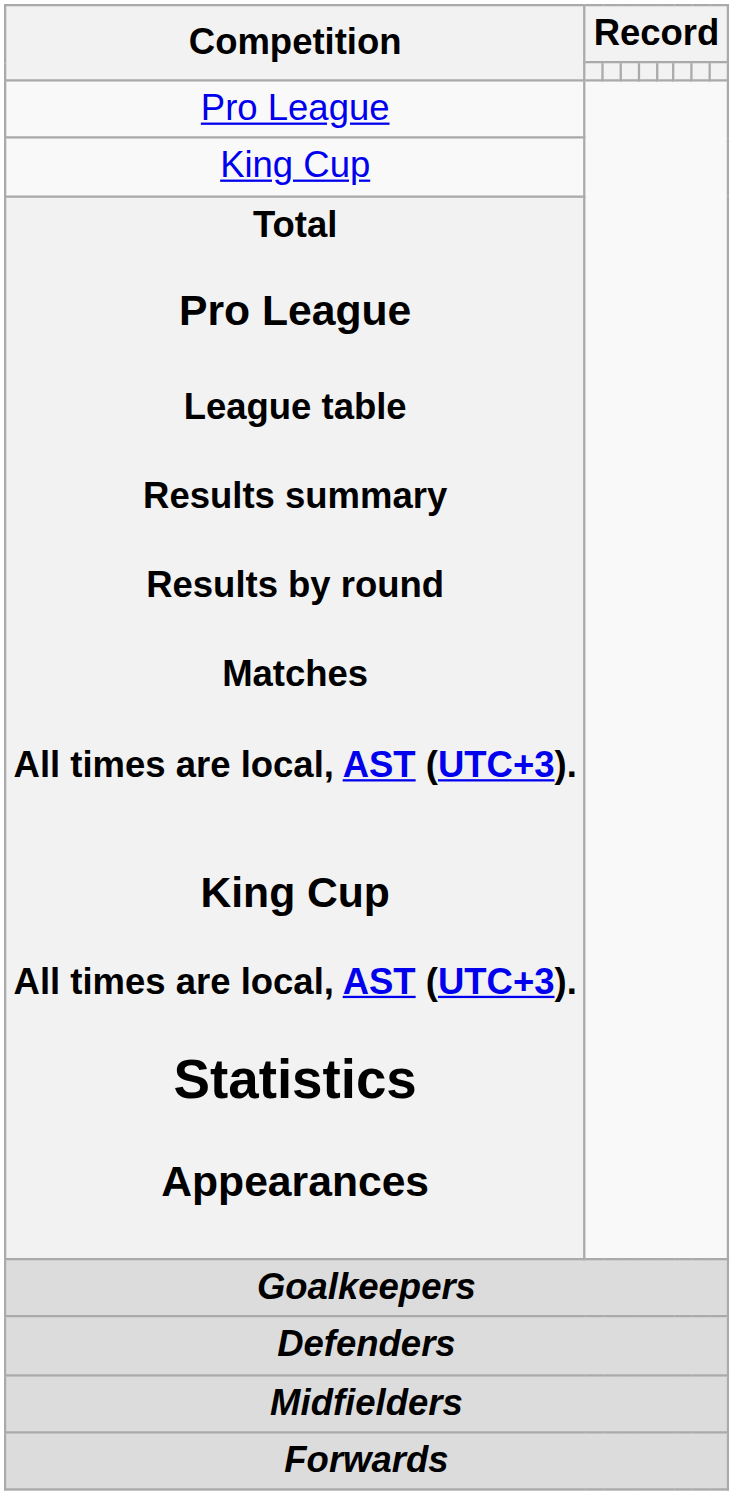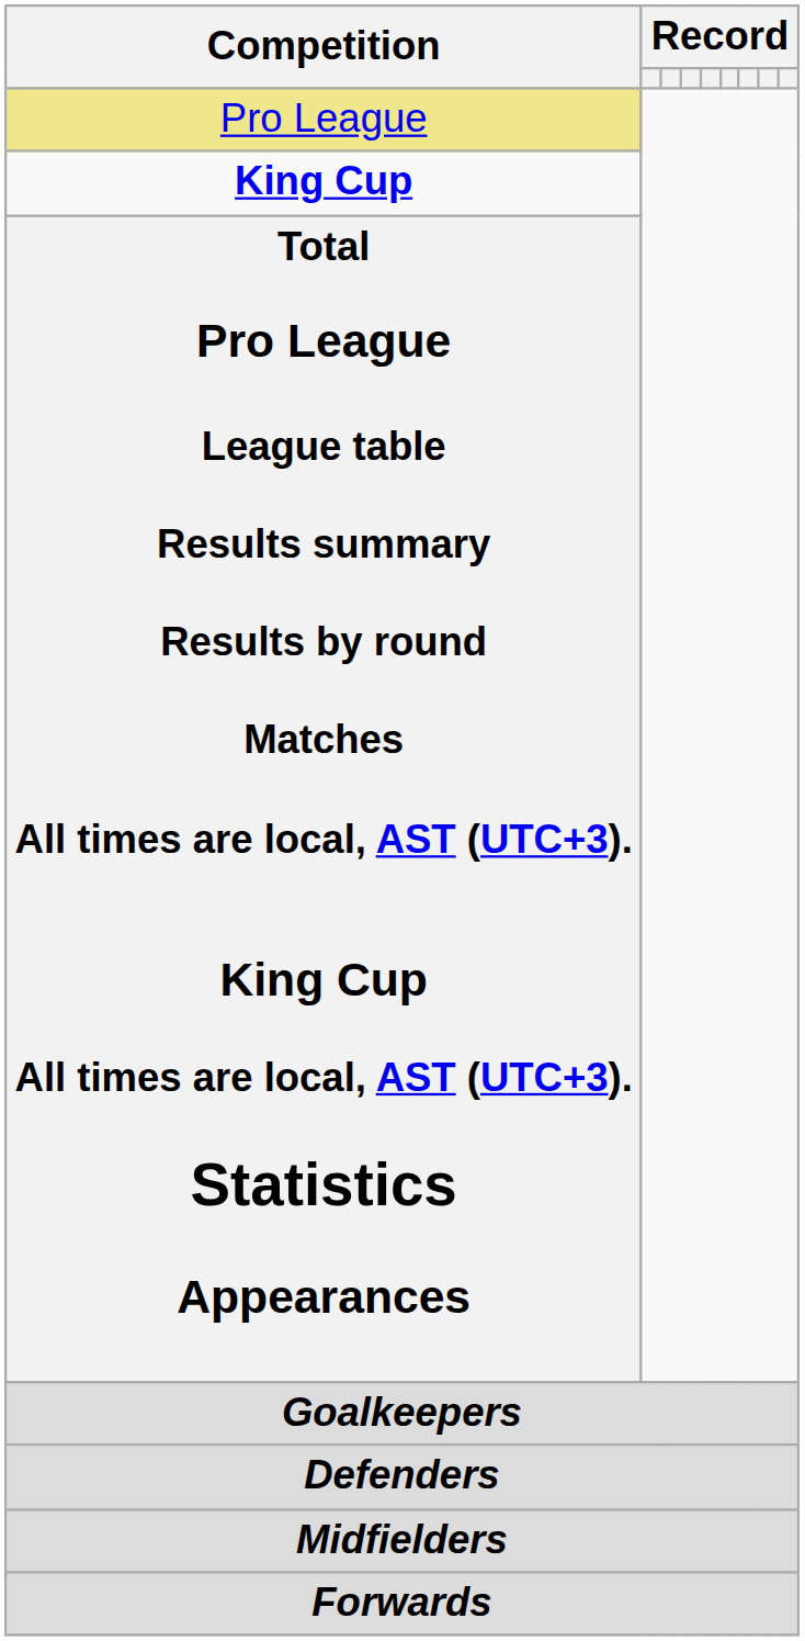Pro League | Competition: no background -> khaki background
King Cup | Competition: normal -> bold
